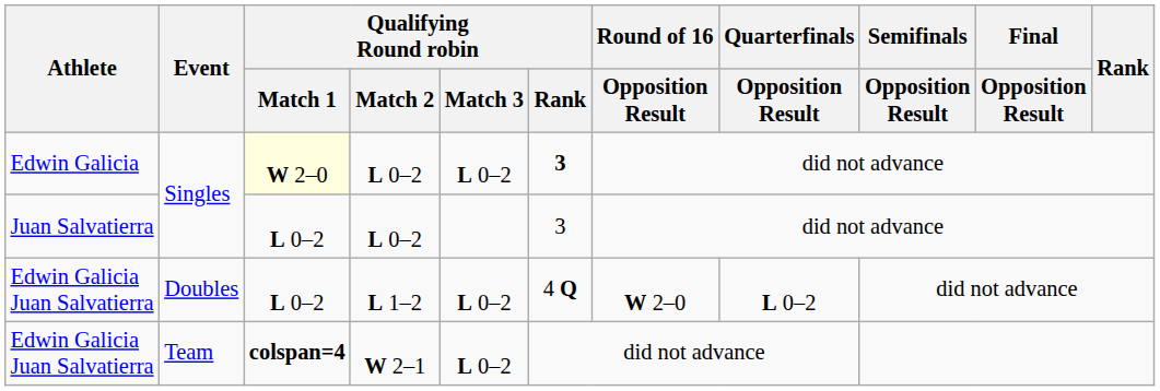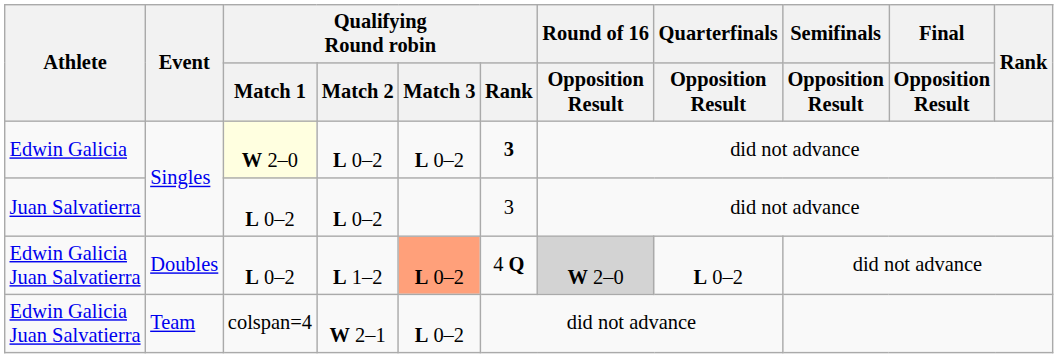Edwin Galicia Juan Salvatierra / Doubles | Qualifying Round robin / Match 3: no background -> lightsalmon background
Edwin Galicia Juan Salvatierra / Doubles | Round of 16 / Opposition Result: no background -> lightgrey background
Edwin Galicia Juan Salvatierra / Team | Qualifying Round robin / Match 1: bold -> normal
